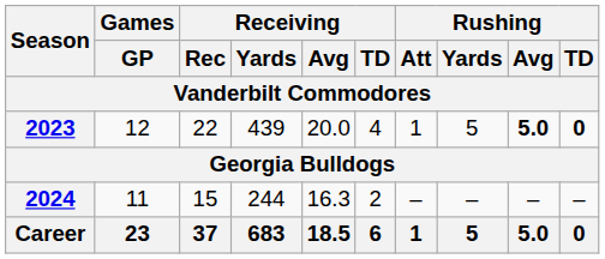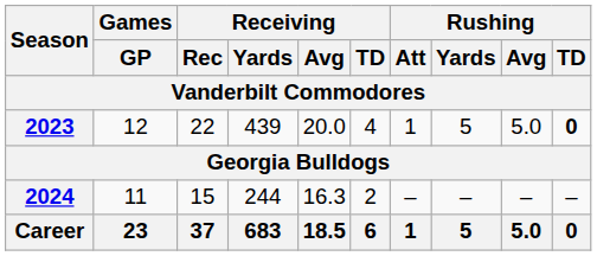2023 | Rushing / Avg: bold -> normal
